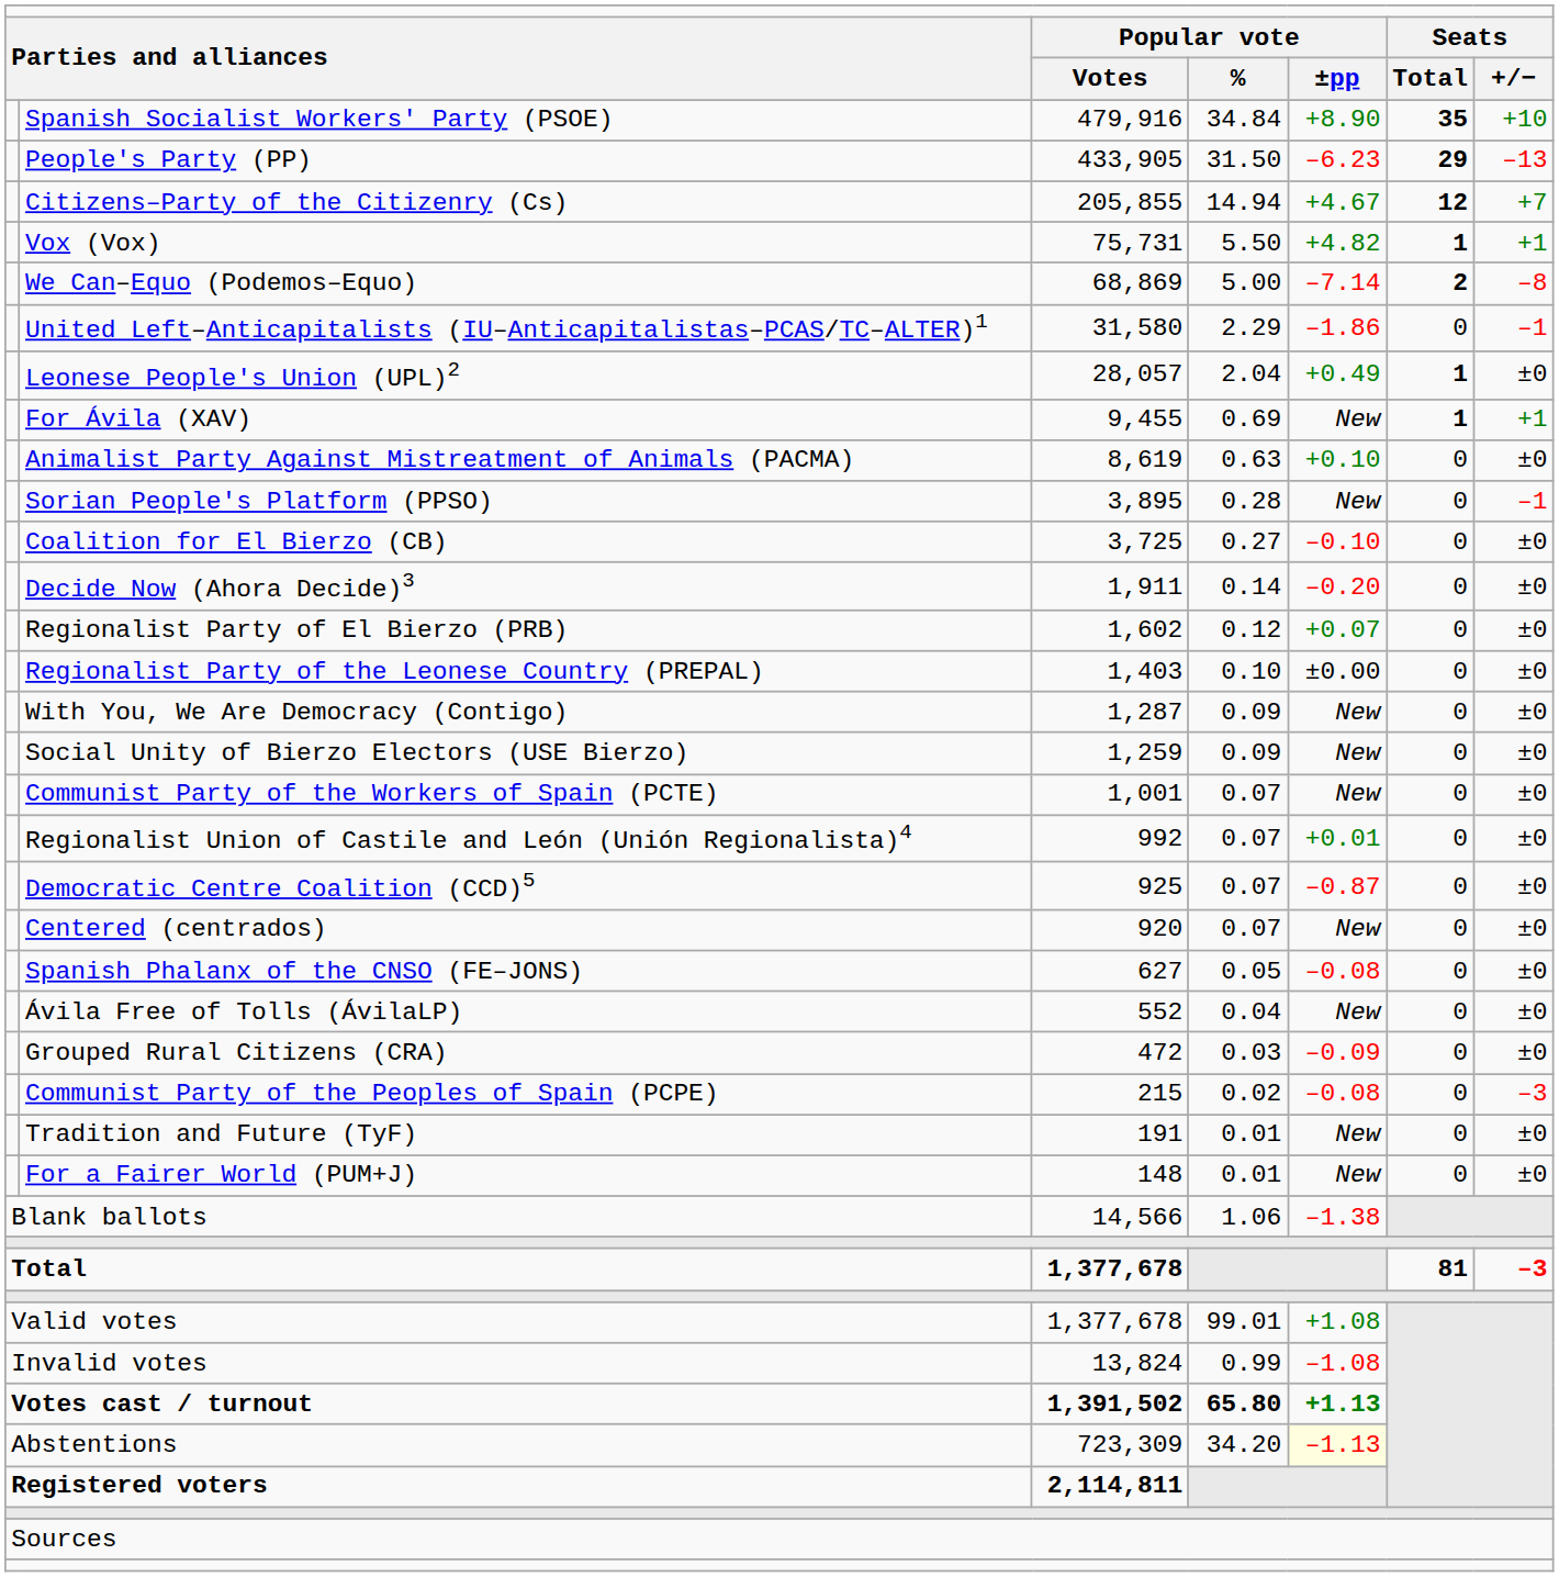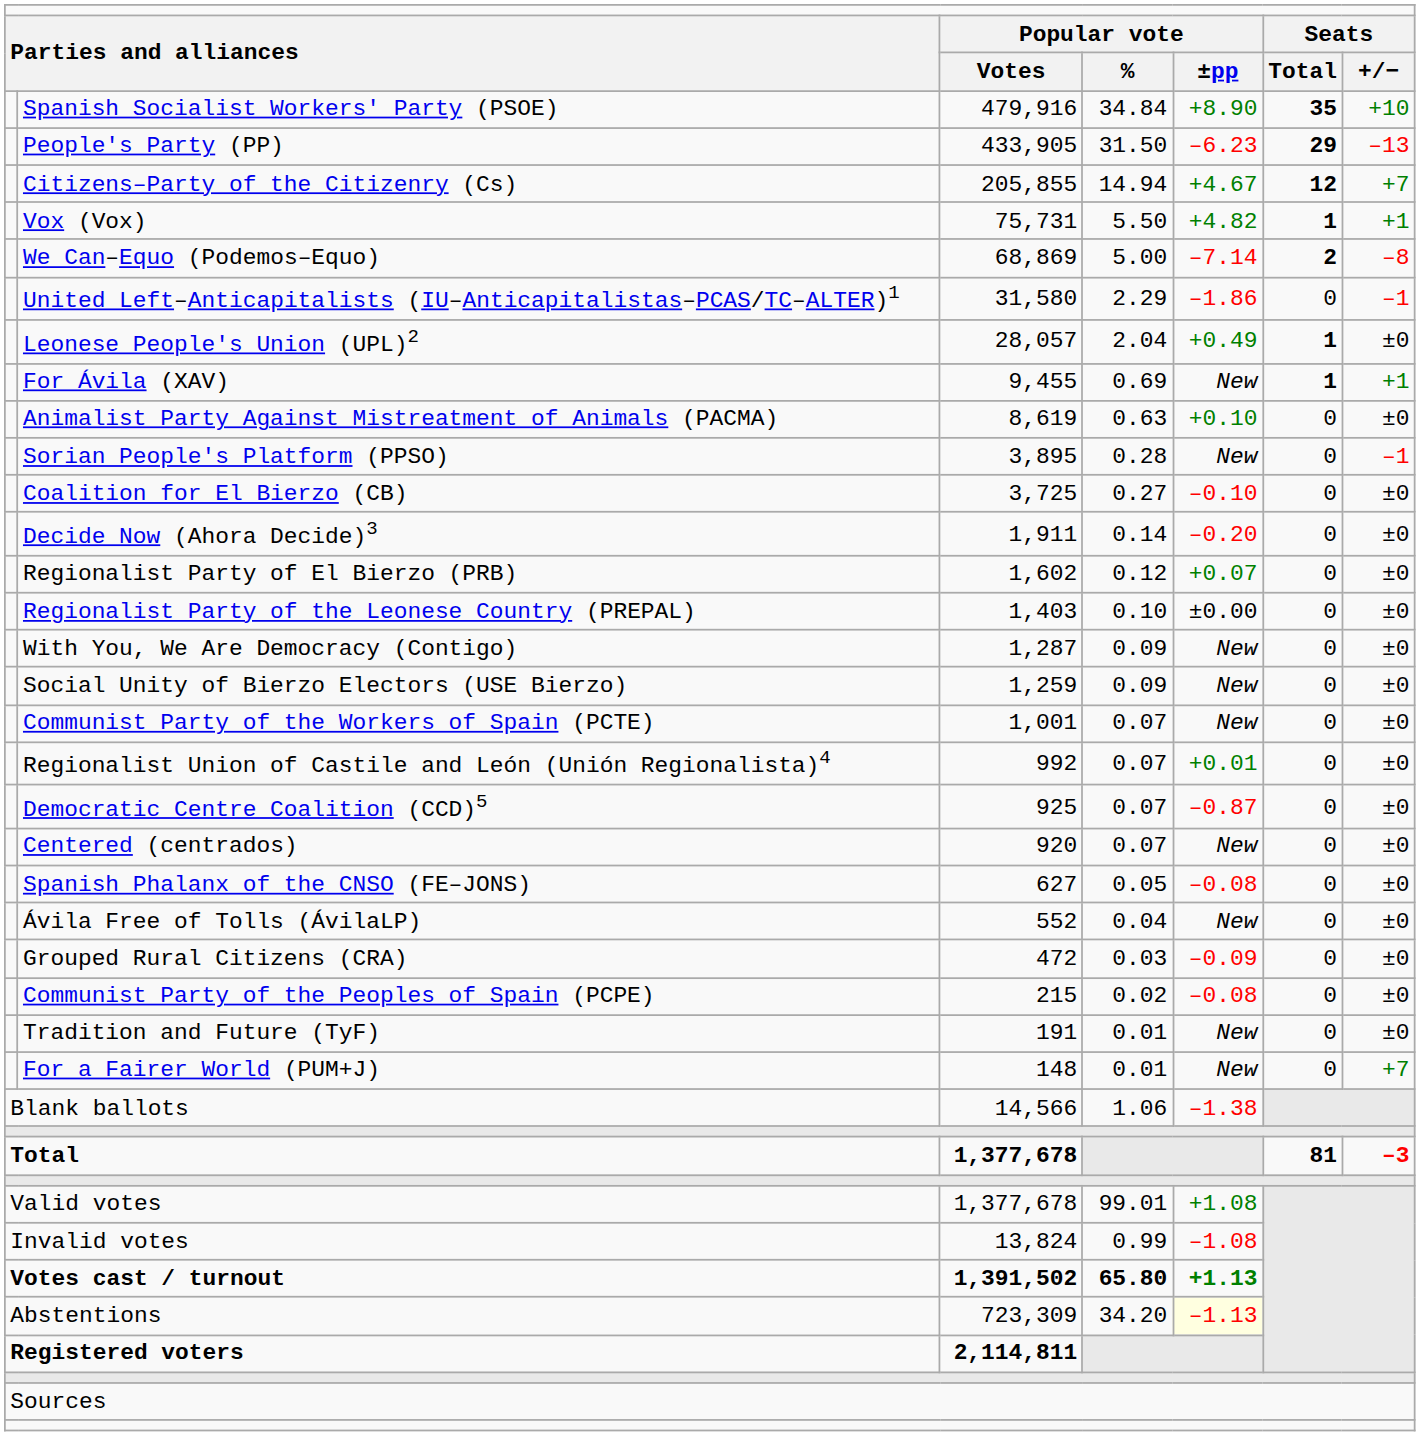Communist Party of the Peoples of Spain (PCPE) | column 7: –3 -> ±0
For a Fairer World (PUM+J) | column 7: ±0 -> +7
